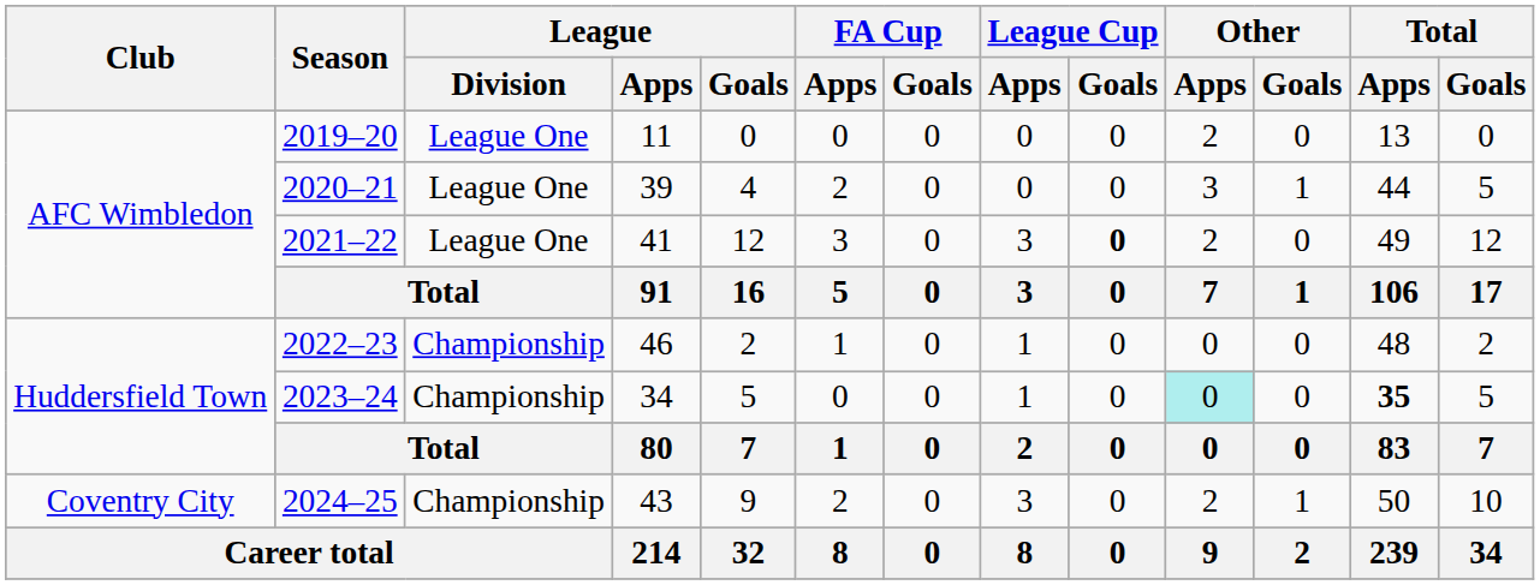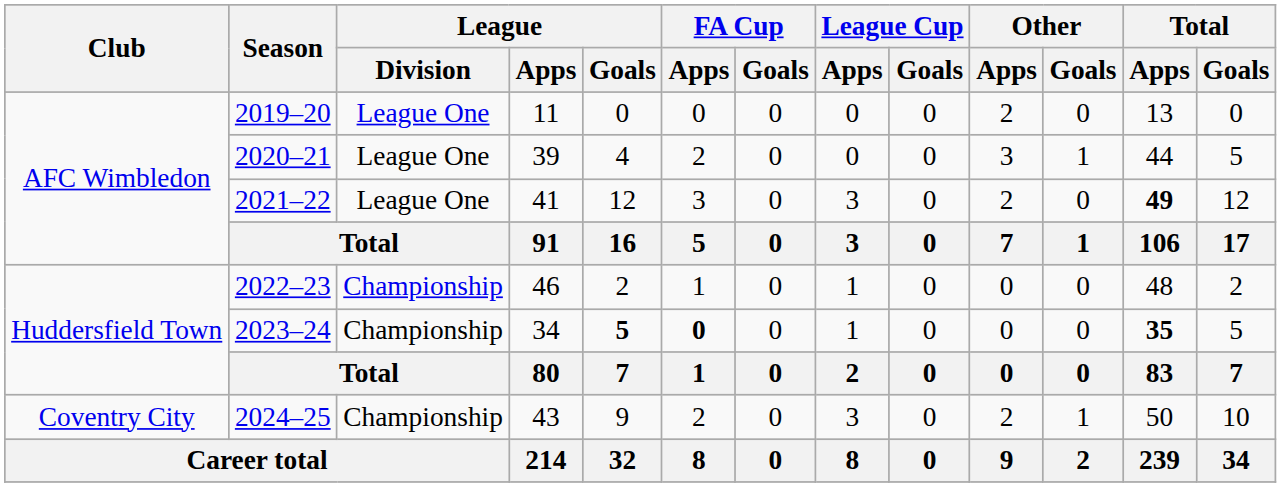2021–22 | League Cup / Goals: bold -> normal
2021–22 | Total / Apps: normal -> bold
2023–24 | League / Goals: normal -> bold
2023–24 | FA Cup / Apps: normal -> bold
2023–24 | Other / Apps: paleturquoise background -> no background
